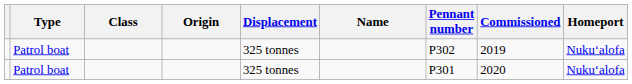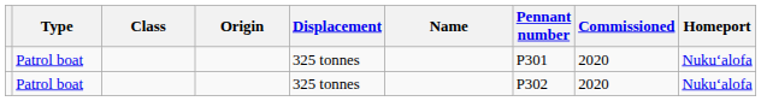row 2 | Pennant number: P302 -> P301
row 2 | Commissioned: 2019 -> 2020
row 3 | Pennant number: P301 -> P302
